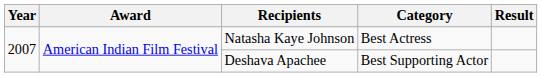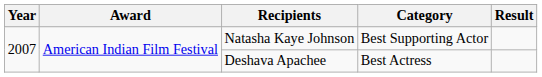Natasha Kaye Johnson | Category: Best Actress -> Best Supporting Actor
Deshava Apachee | Category: Best Supporting Actor -> Best Actress
